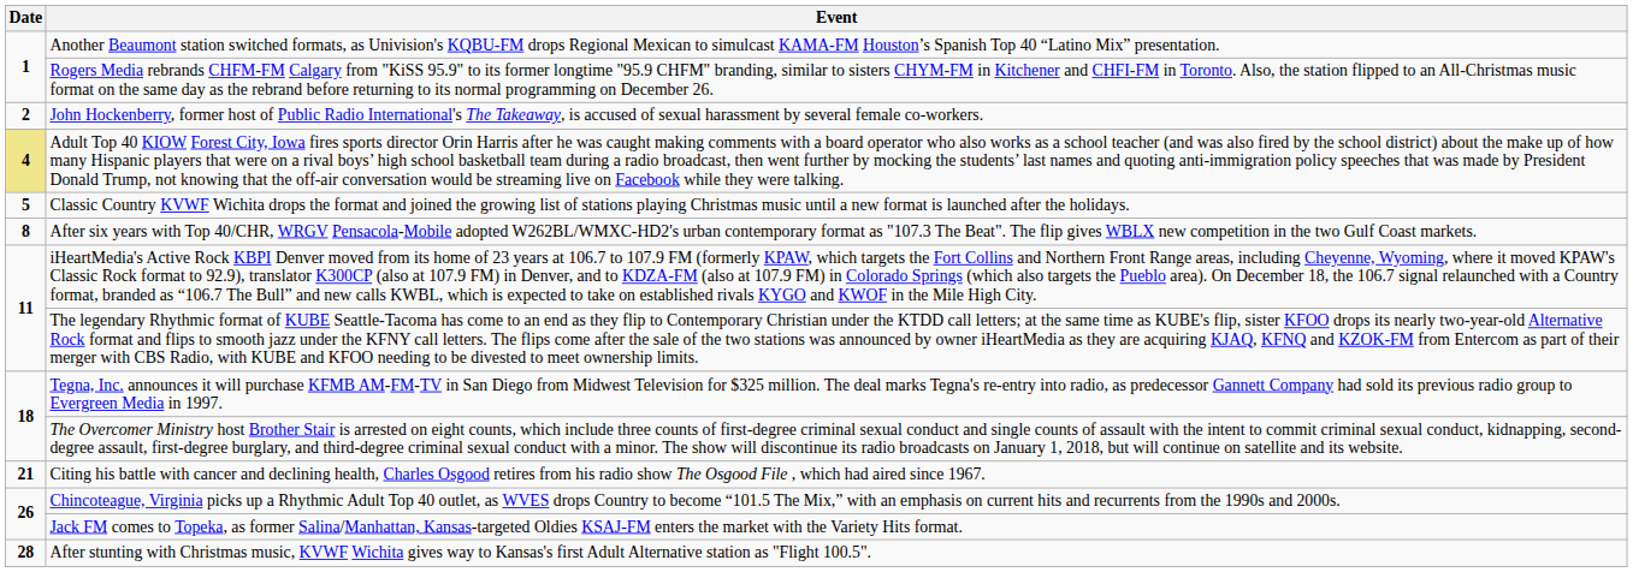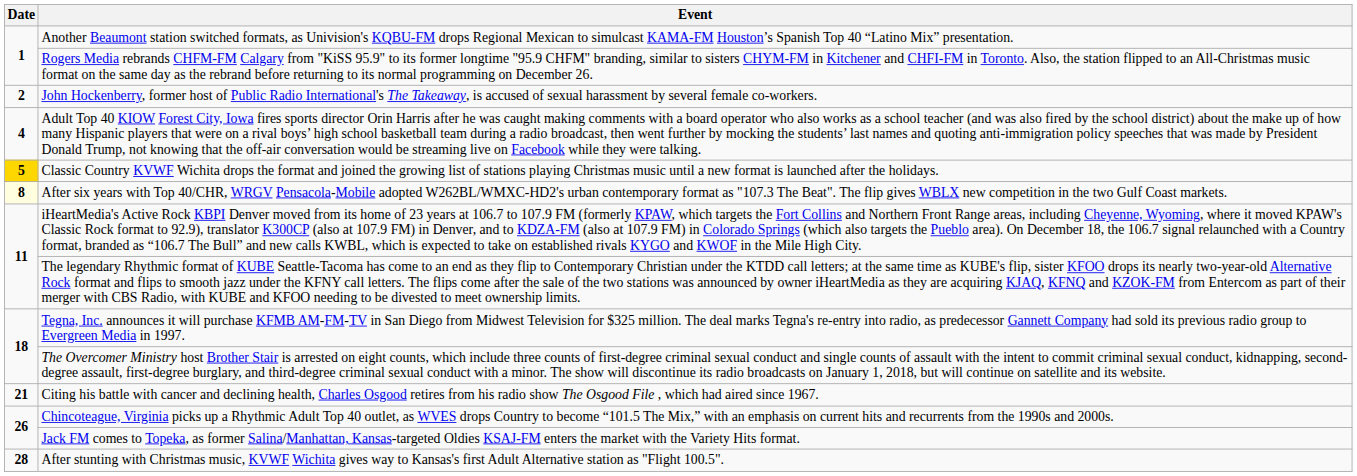row 5 | Date: khaki background -> no background
row 6 | Date: no background -> gold background
row 7 | Date: no background -> lightyellow background
